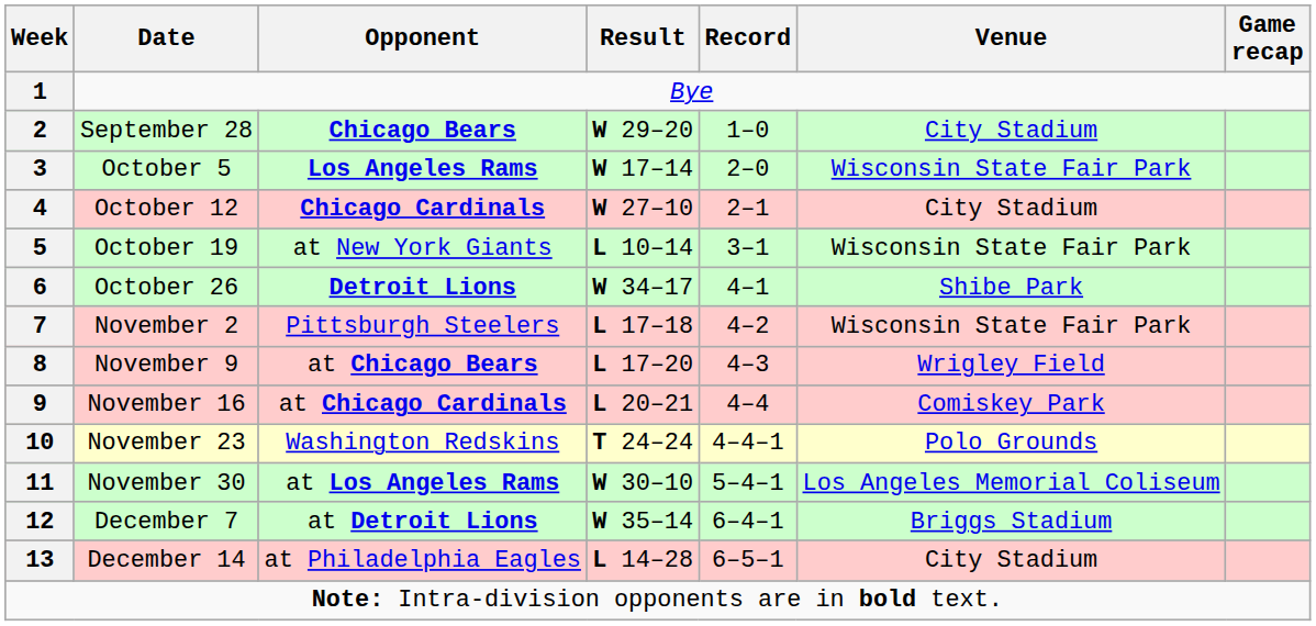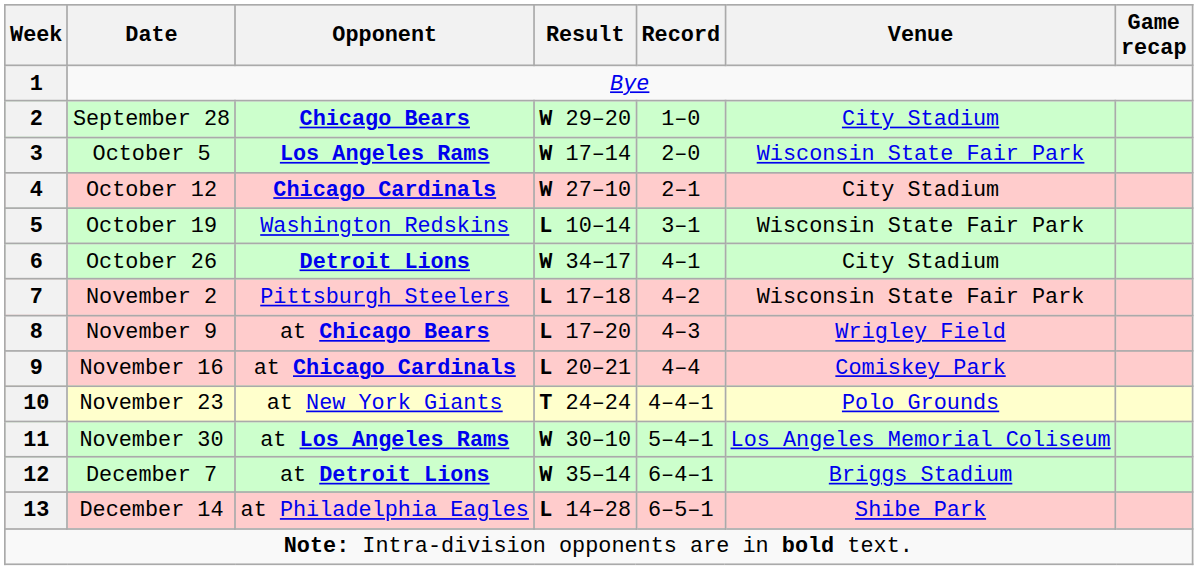5 | Opponent: at New York Giants -> Washington Redskins
6 | Venue: Shibe Park -> City Stadium
10 | Opponent: Washington Redskins -> at New York Giants
13 | Venue: City Stadium -> Shibe Park
